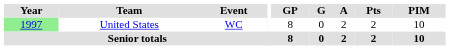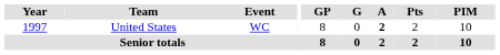United States | Year: lightgreen background -> no background
United States | A: normal -> bold
